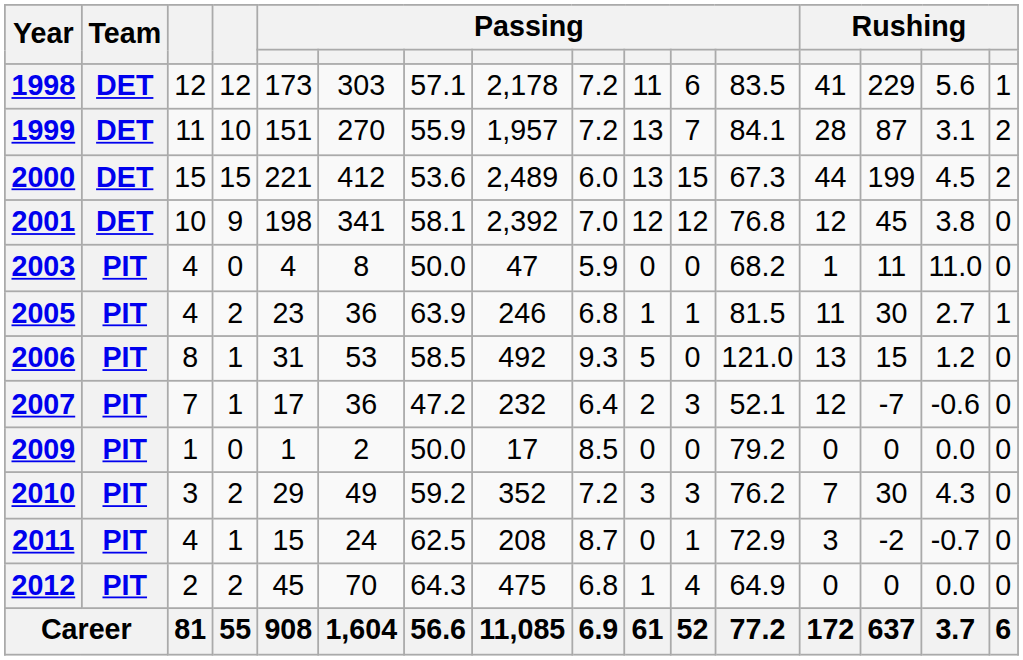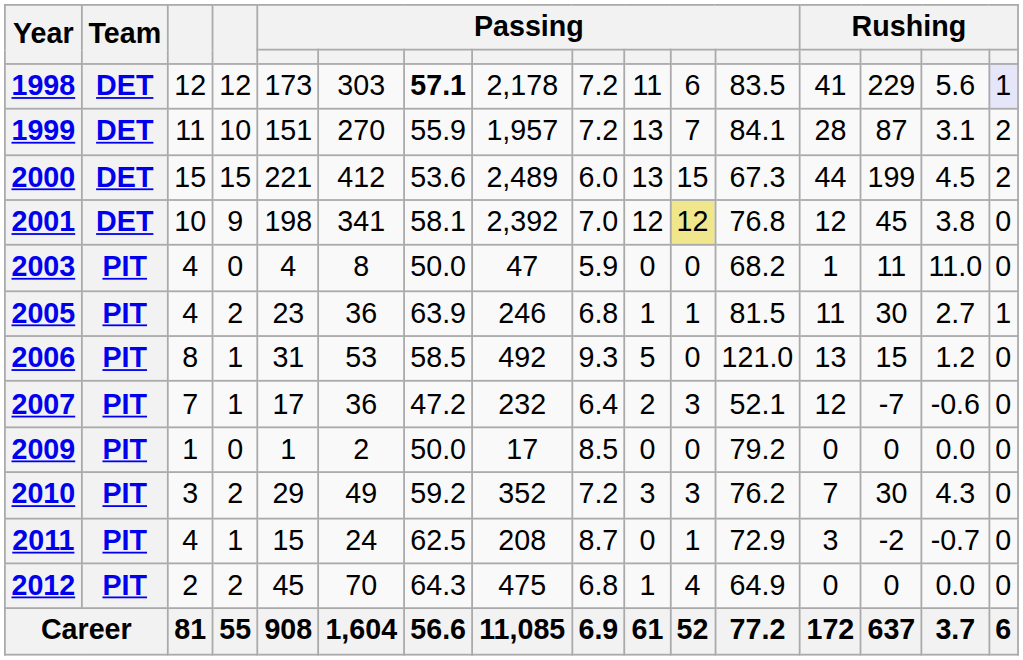1998 | column 7: normal -> bold
1998 | column 16: no background -> lavender background
2001 | column 11: no background -> khaki background
